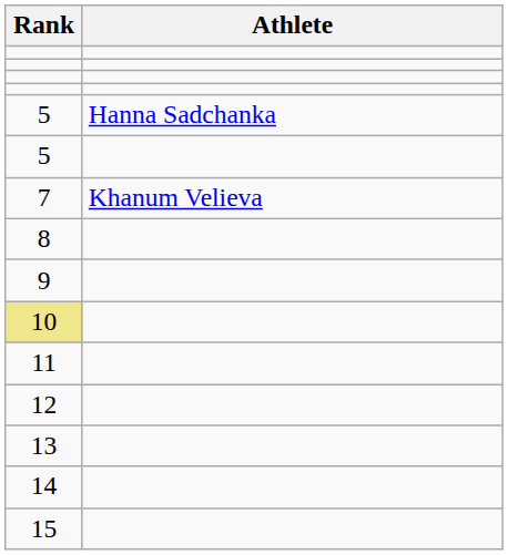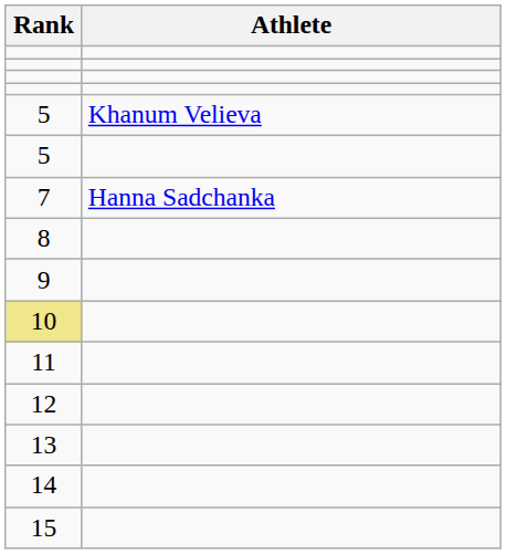row 6 | Athlete: Hanna Sadchanka -> Khanum Velieva
row 8 | Athlete: Khanum Velieva -> Hanna Sadchanka
